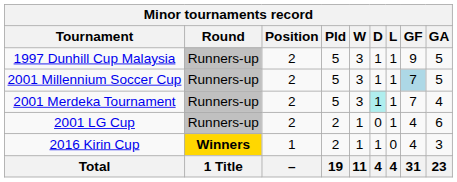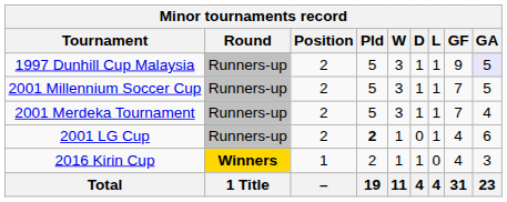1997 Dunhill Cup Malaysia | GA: no background -> lavender background
2001 Millennium Soccer Cup | GF: lightblue background -> no background
2001 Merdeka Tournament | D: paleturquoise background -> no background
2001 LG Cup | Pld: normal -> bold
